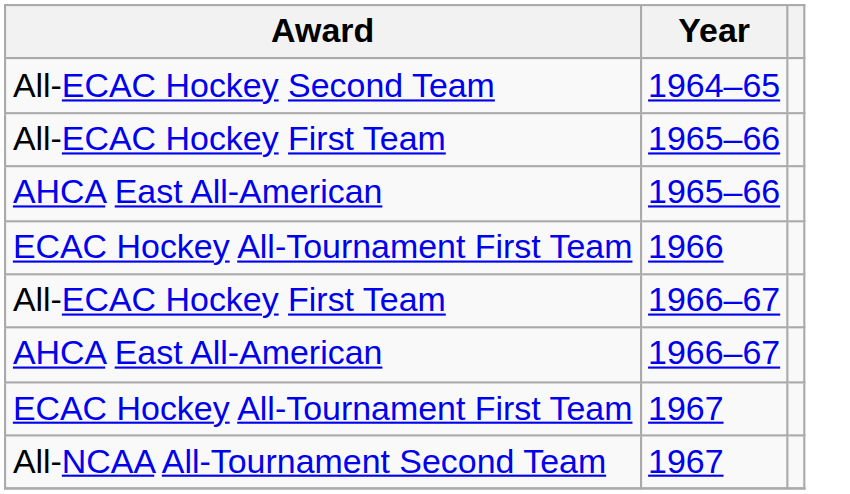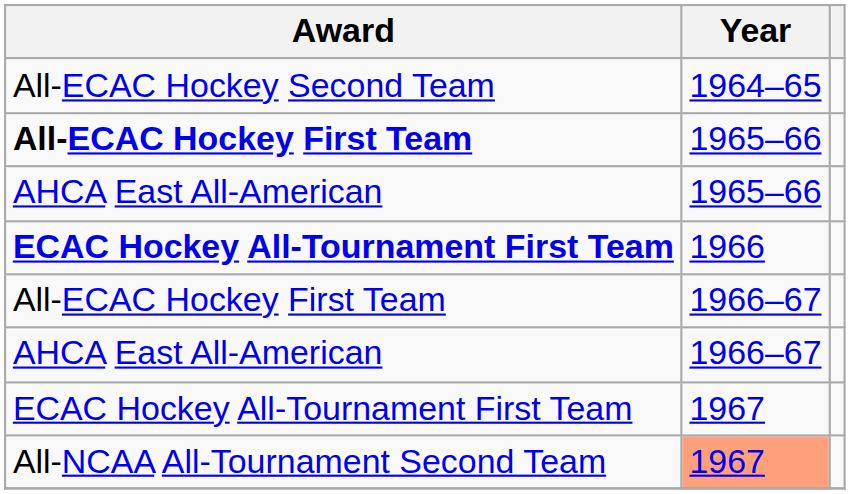row 3 | Award: normal -> bold
row 5 | Award: normal -> bold
row 9 | Year: no background -> lightsalmon background
